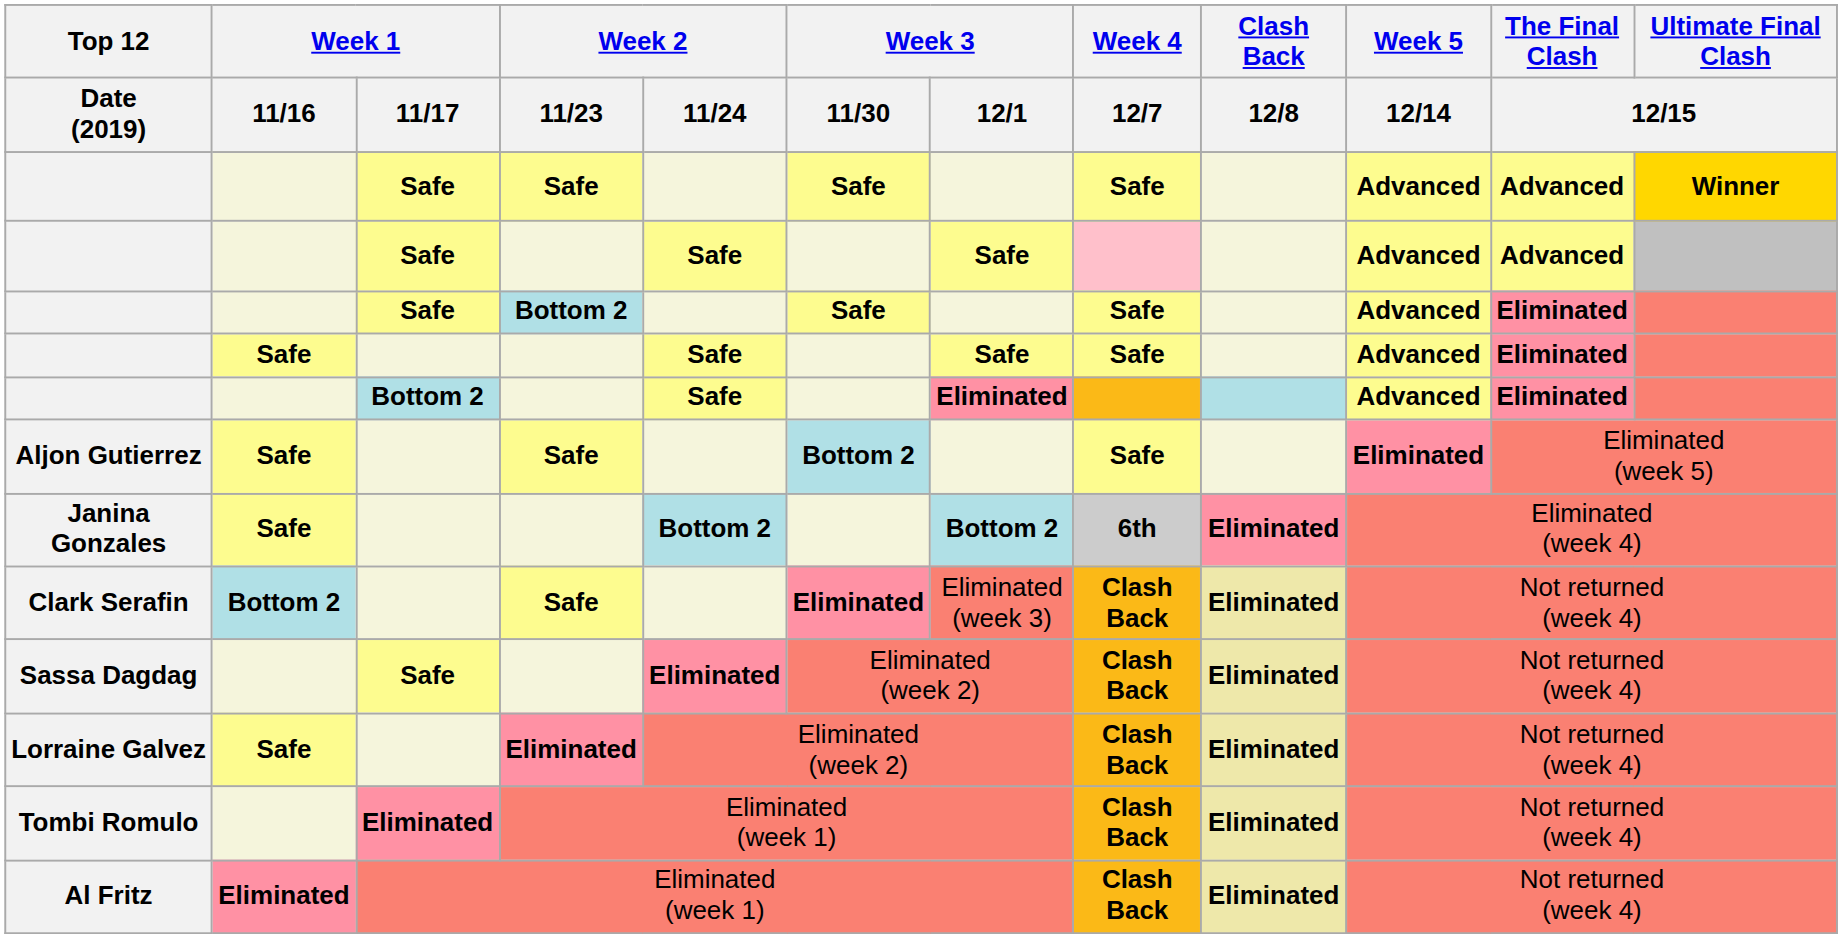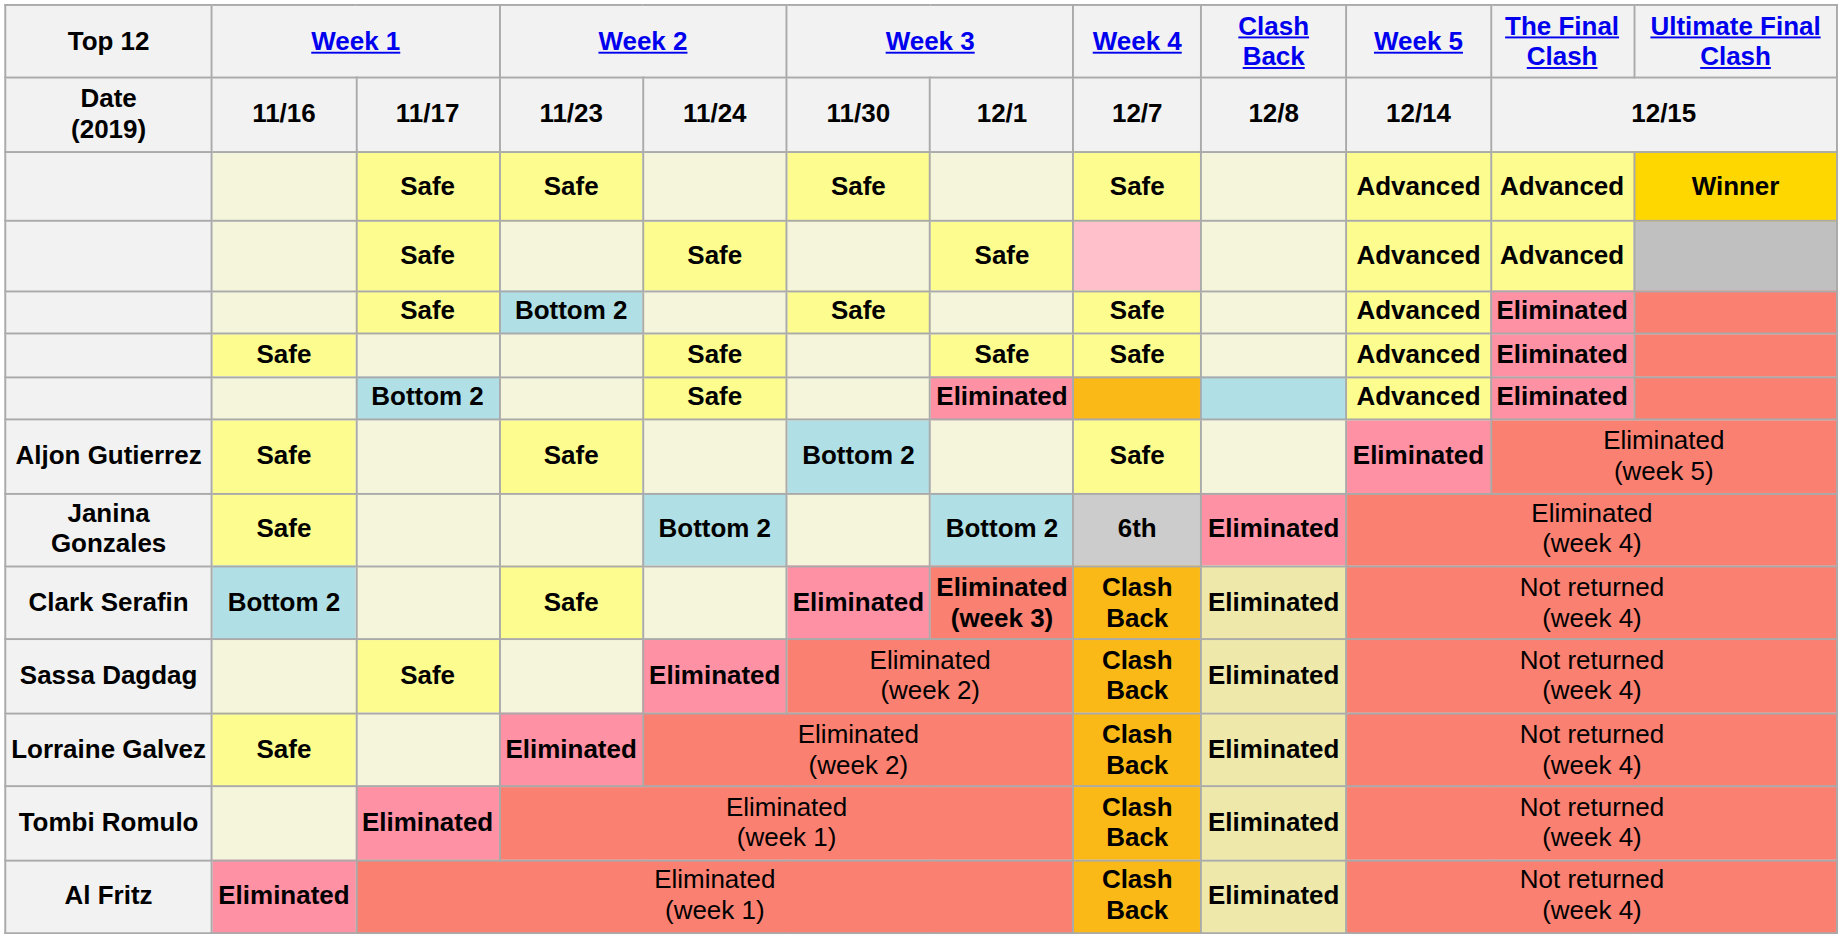Clark Serafin | Week 3 / 12/1: normal -> bold
